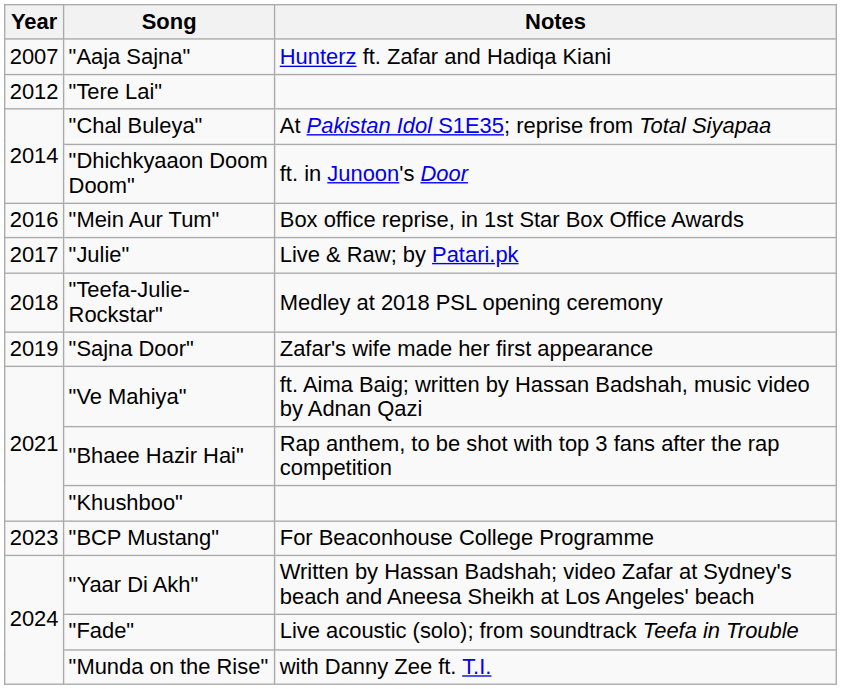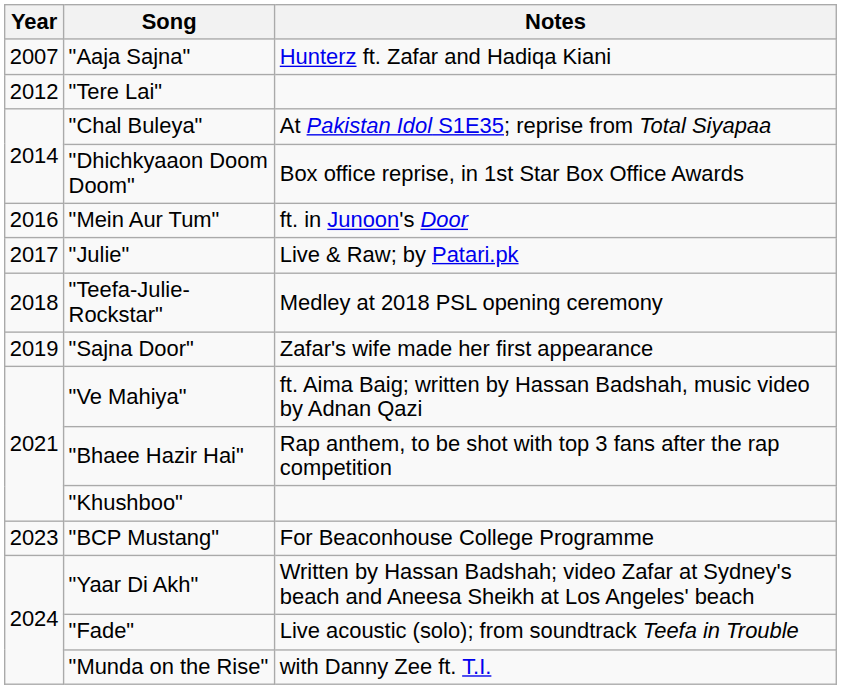"Dhichkyaaon Doom Doom" | Notes: ft. in Junoon's Door -> Box office reprise, in 1st Star Box Office Awards
"Mein Aur Tum" | Notes: Box office reprise, in 1st Star Box Office Awards -> ft. in Junoon's Door
